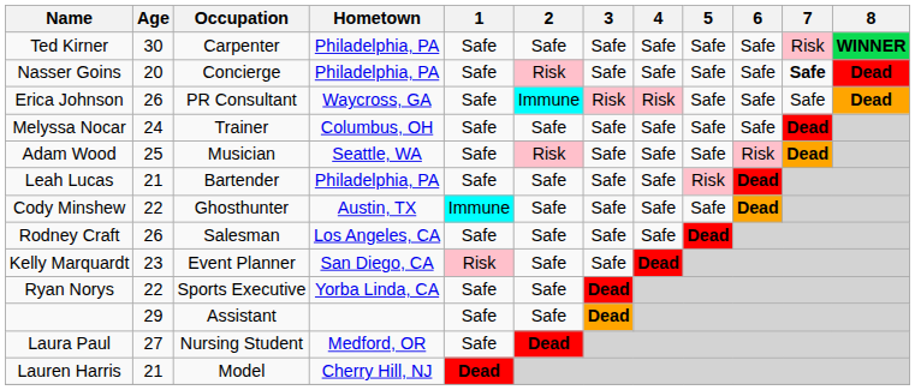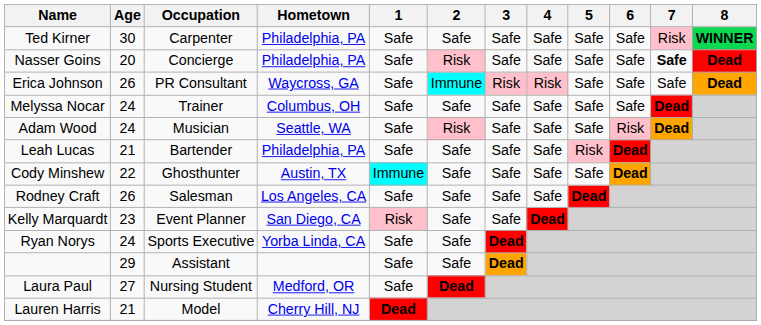Adam Wood | Age: 25 -> 24
Ryan Norys | Age: 22 -> 24
